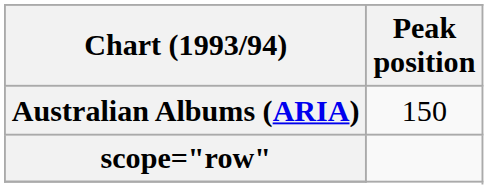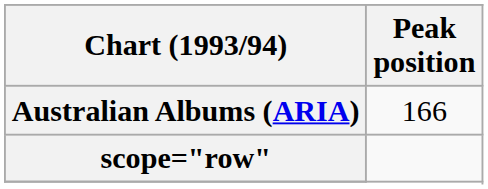Australian Albums (ARIA) | Peak position: 150 -> 166
